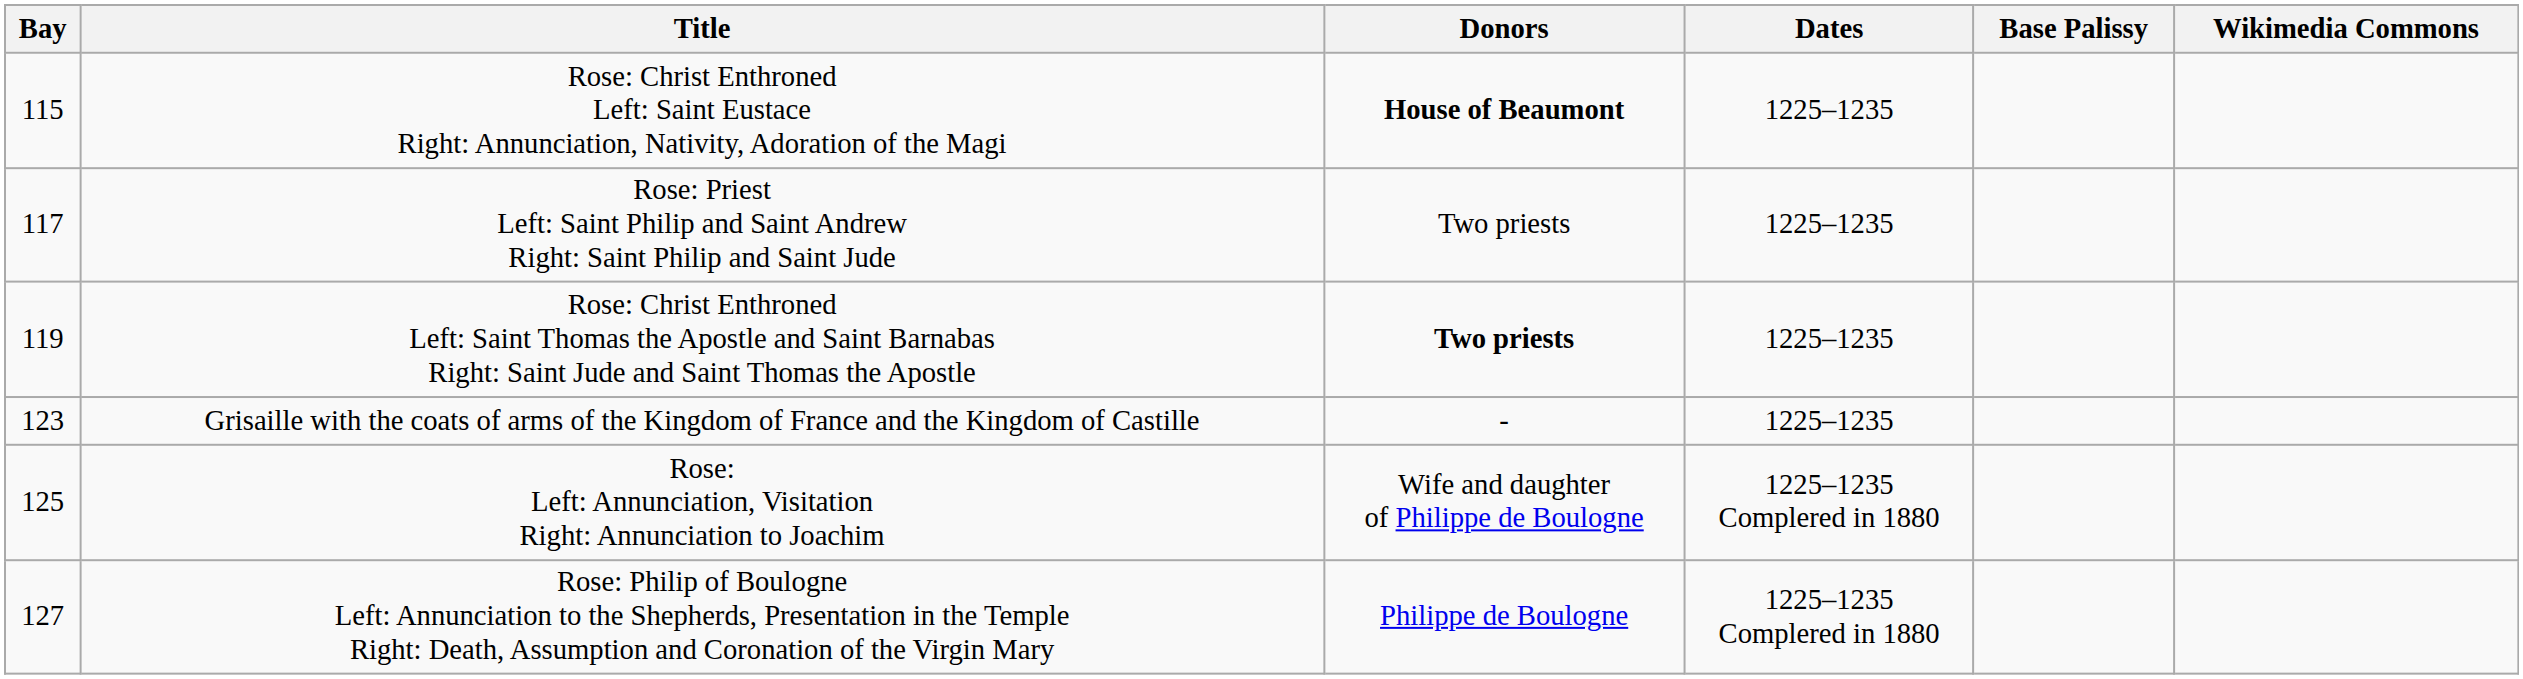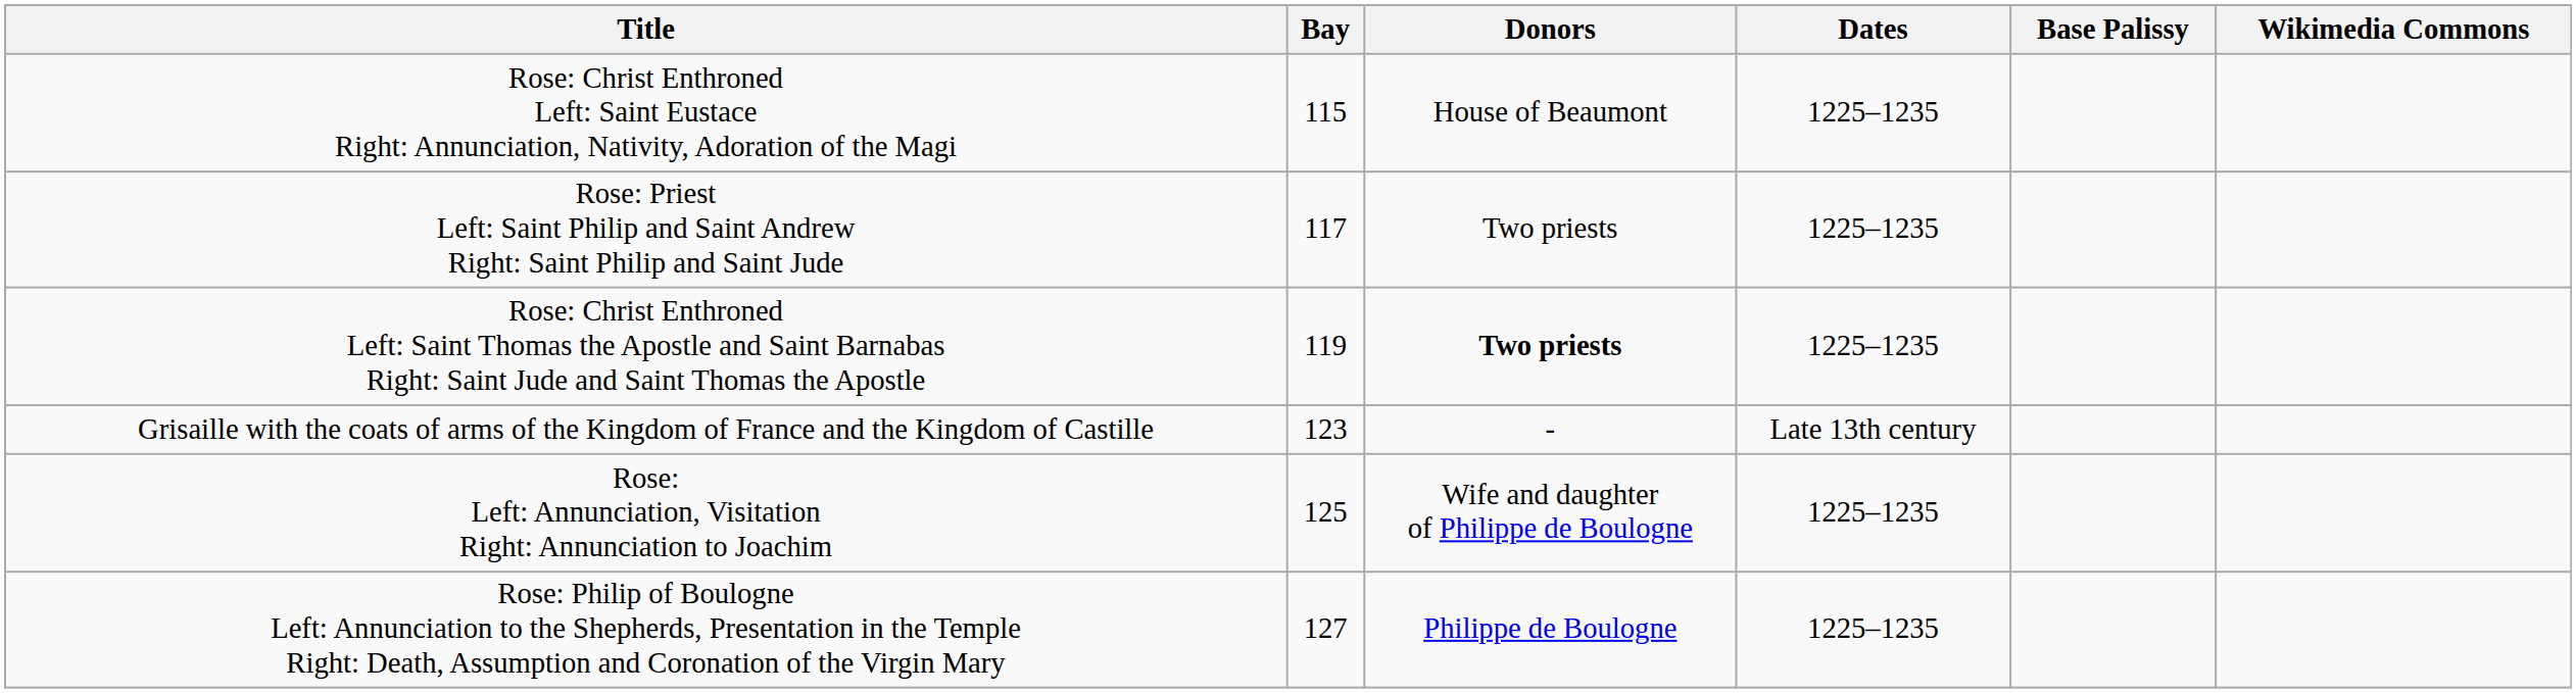columns swapped: Bay <-> Title
row 2 | Donors: bold -> normal
row 5 | Dates: 1225–1235 -> Late 13th century
row 6 | Dates: 1225–1235 Complered in 1880 -> 1225–1235
row 7 | Dates: 1225–1235 Complered in 1880 -> 1225–1235
